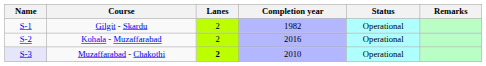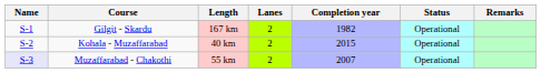+ column: Length | 167 km | 40 km | 55 km
Kohala - Muzaffarabad | Completion year: 2016 -> 2015
Muzaffarabad - Chakothi | Lanes: bold -> normal
Muzaffarabad - Chakothi | Completion year: 2010 -> 2007
